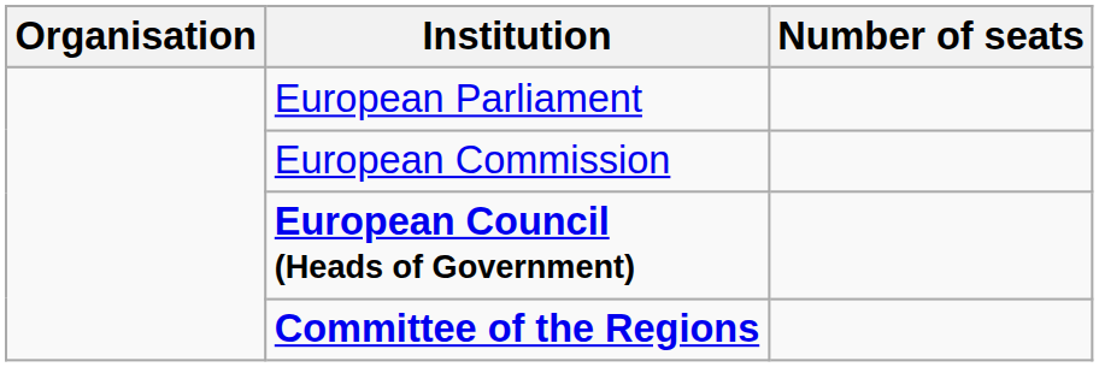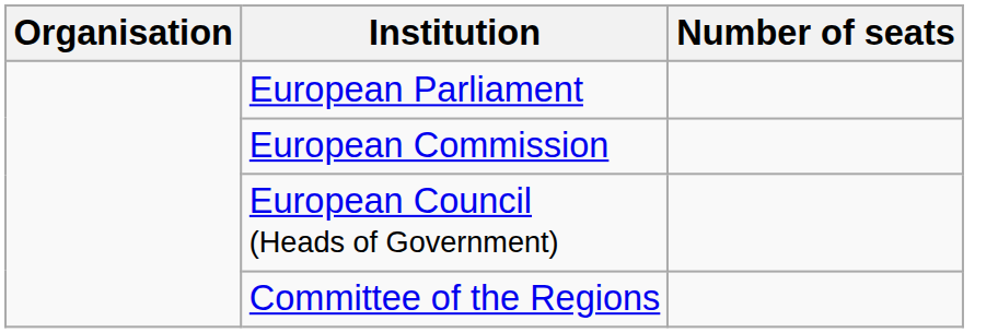European Council (Heads of Government) | Institution: bold -> normal
Committee of the Regions | Institution: bold -> normal
